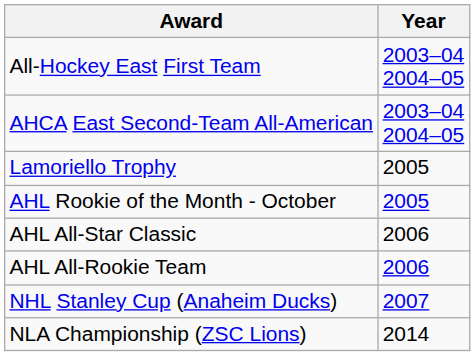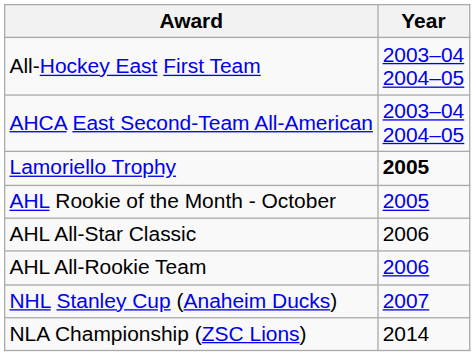Lamoriello Trophy | Year: normal -> bold
